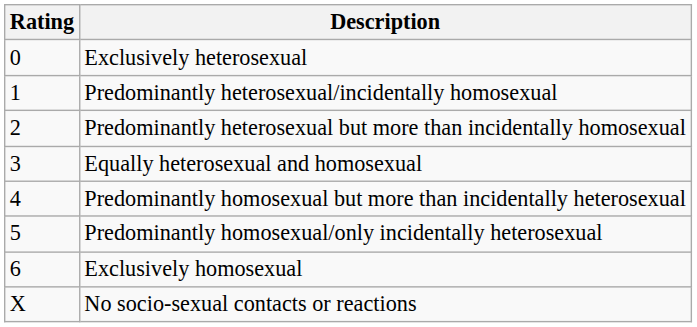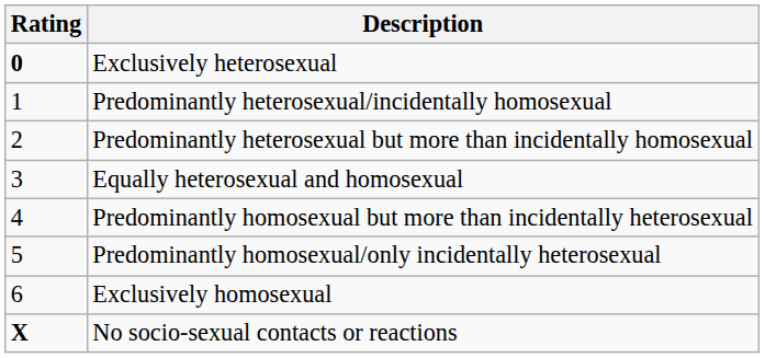Exclusively heterosexual | Rating: normal -> bold
No socio-sexual contacts or reactions | Rating: normal -> bold
